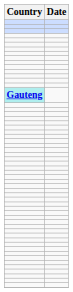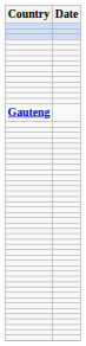row 17 | Country: paleturquoise background -> no background
